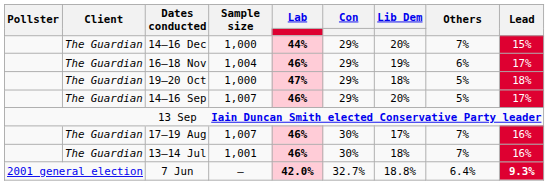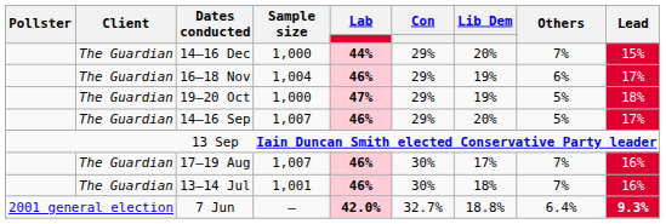19–20 Oct | Lib Dem: 18% -> 19%
